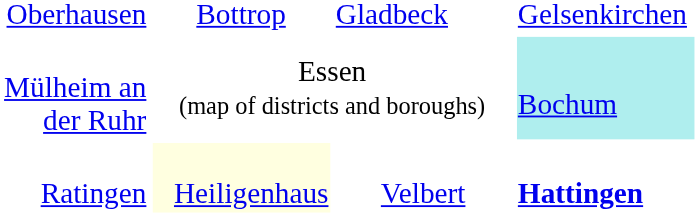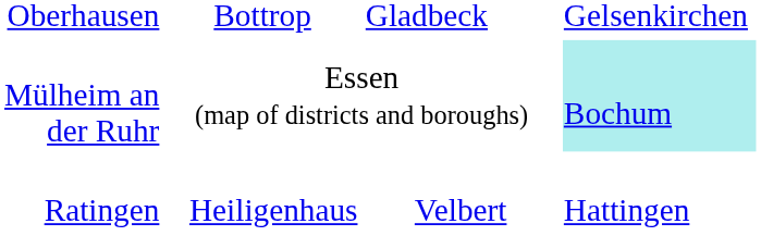Ratingen | column 2: lightyellow background -> no background
Ratingen | column 4: bold -> normal
